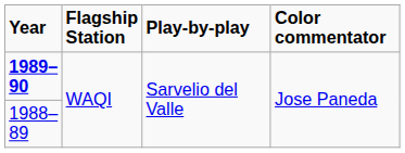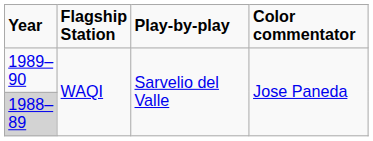1989–90 | Year: bold -> normal
1988–89 | Year: no background -> lightgrey background
